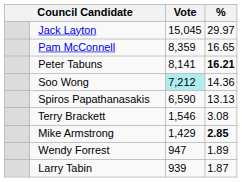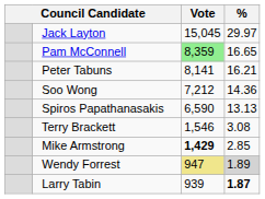Pam McConnell | Vote: no background -> lightgreen background
Peter Tabuns | %: bold -> normal
Soo Wong | Vote: paleturquoise background -> no background
Mike Armstrong | Vote: normal -> bold
Mike Armstrong | %: bold -> normal
Wendy Forrest | Vote: no background -> khaki background
Wendy Forrest | %: no background -> lightgrey background
Larry Tabin | %: normal -> bold
